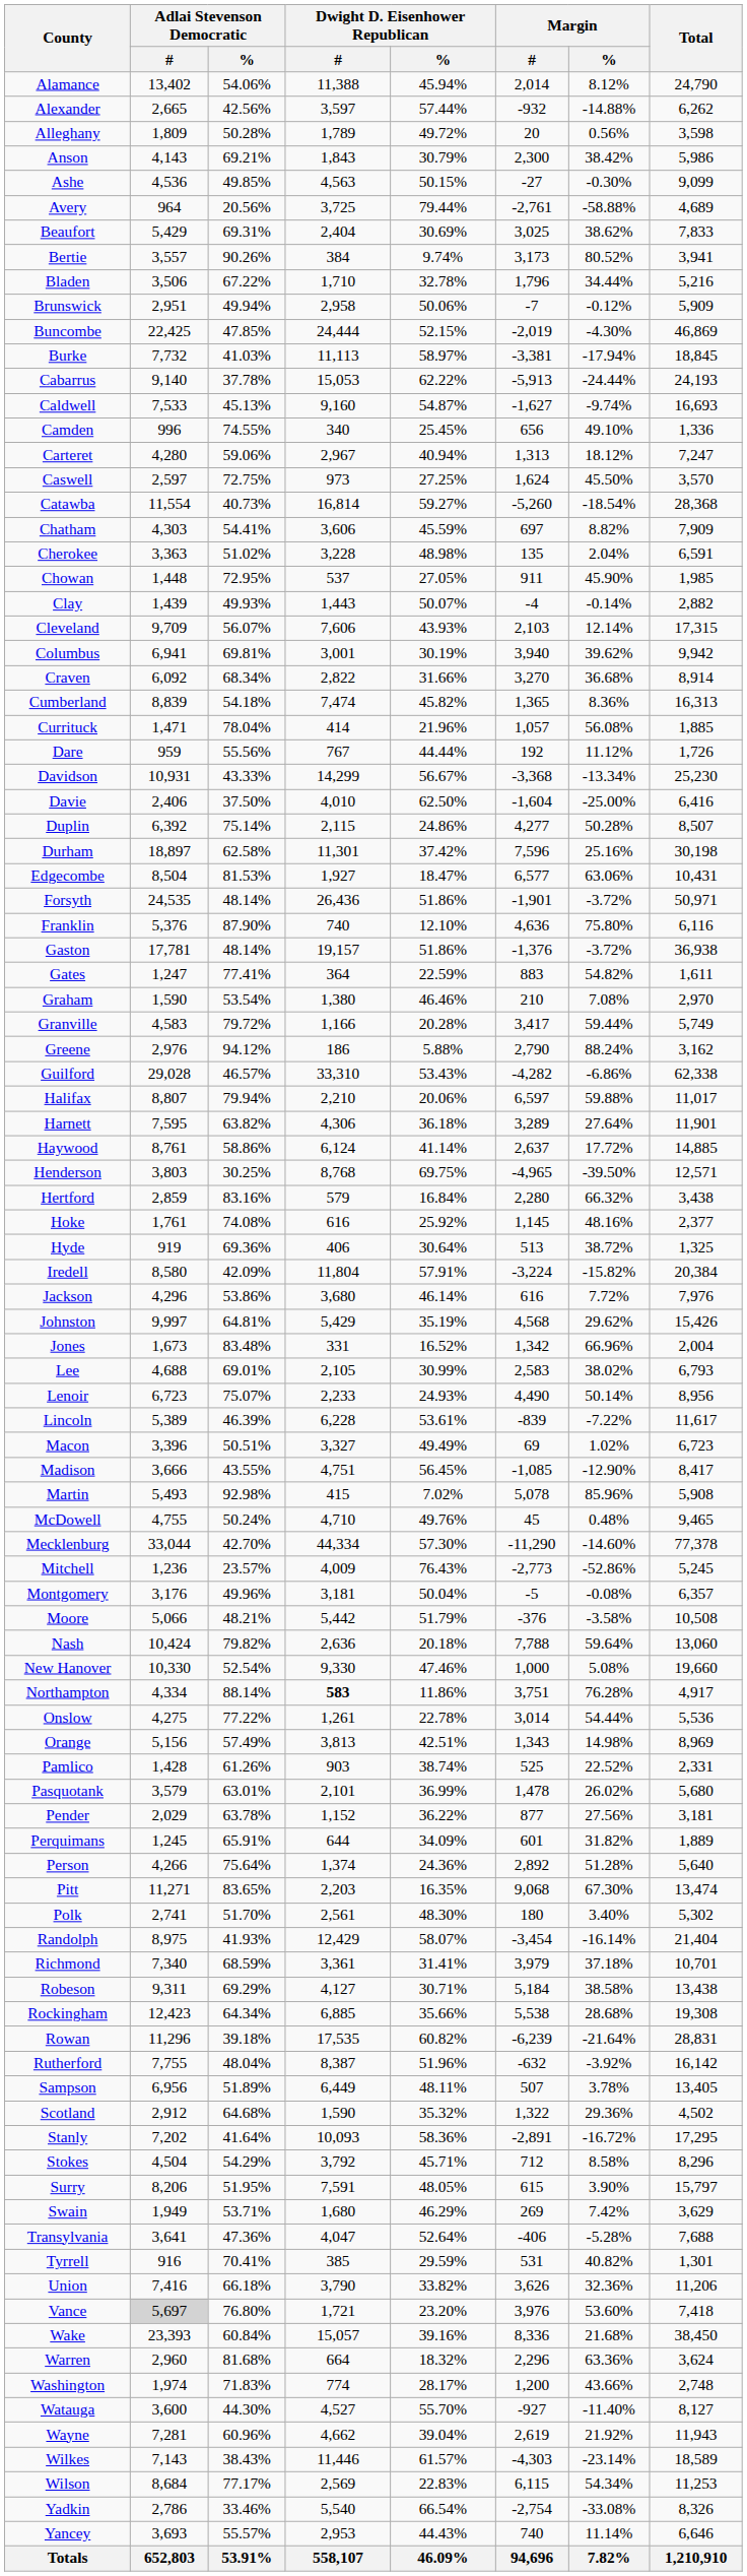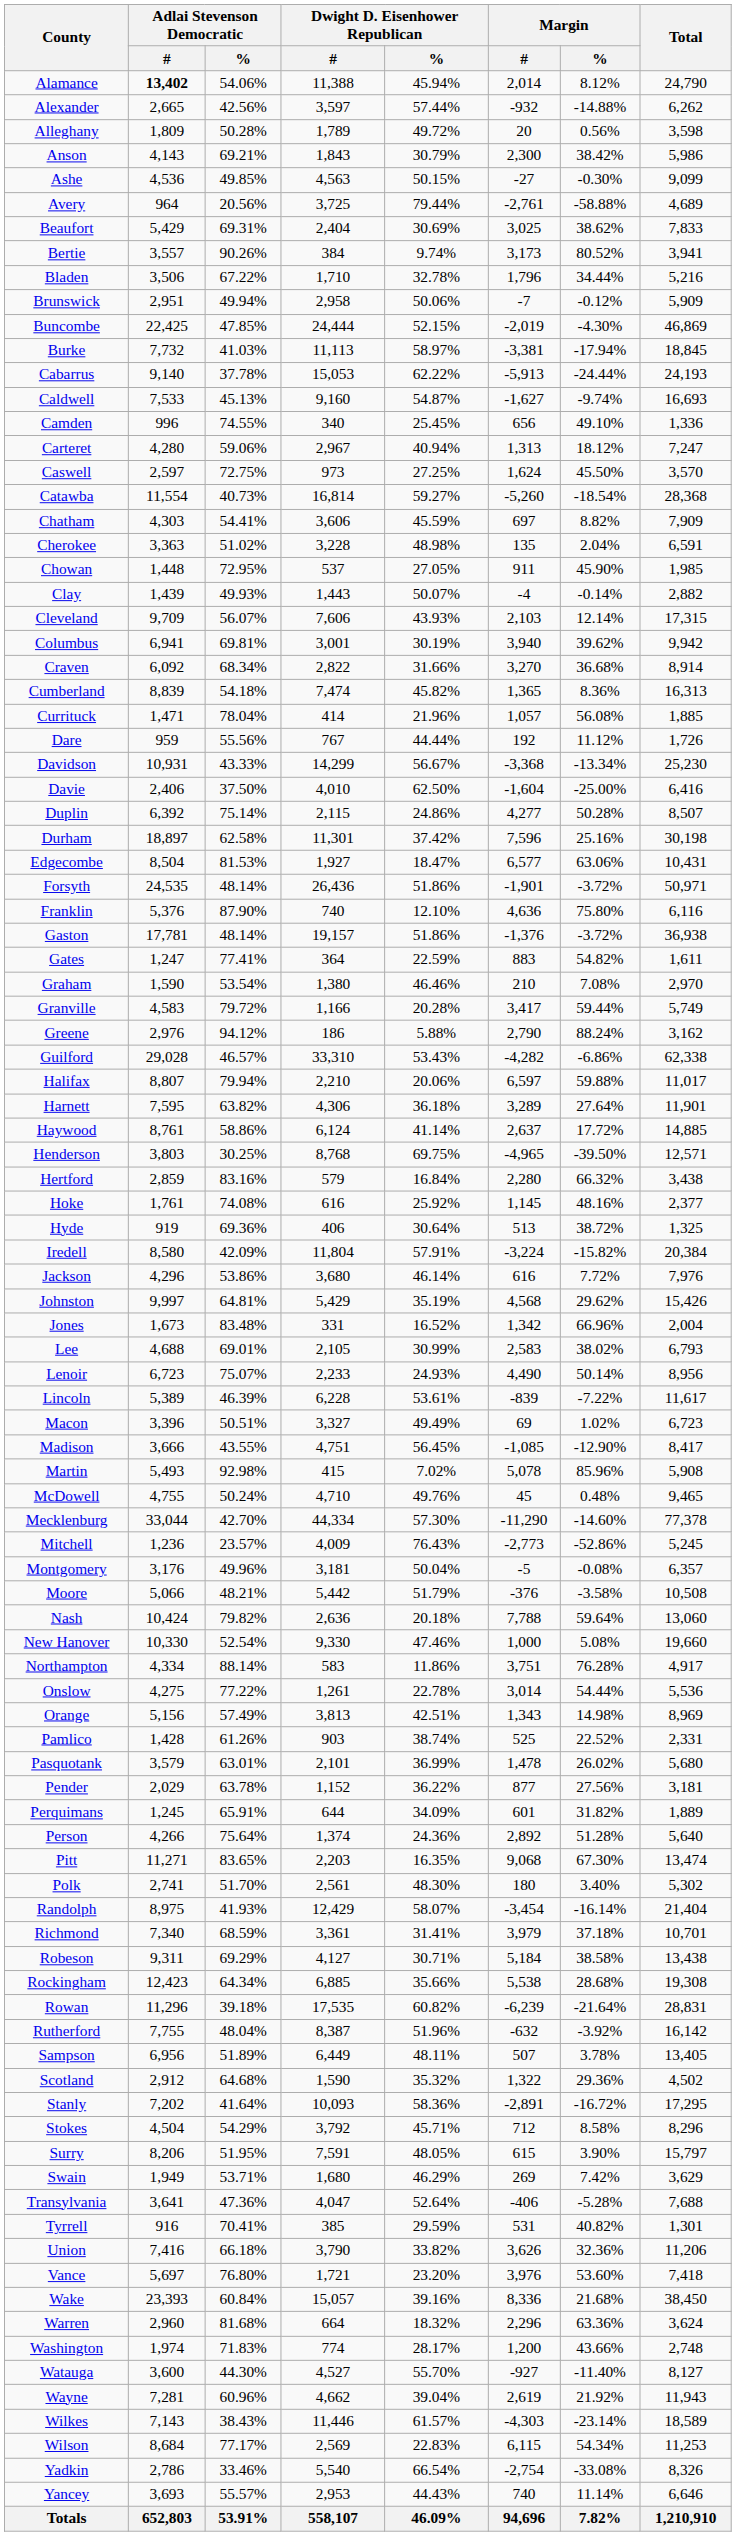Alamance | Adlai Stevenson Democratic / #: normal -> bold
Northampton | Dwight D. Eisenhower Republican / #: bold -> normal
Vance | Adlai Stevenson Democratic / #: lightgrey background -> no background
